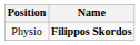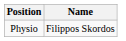Physio | Name: bold -> normal
